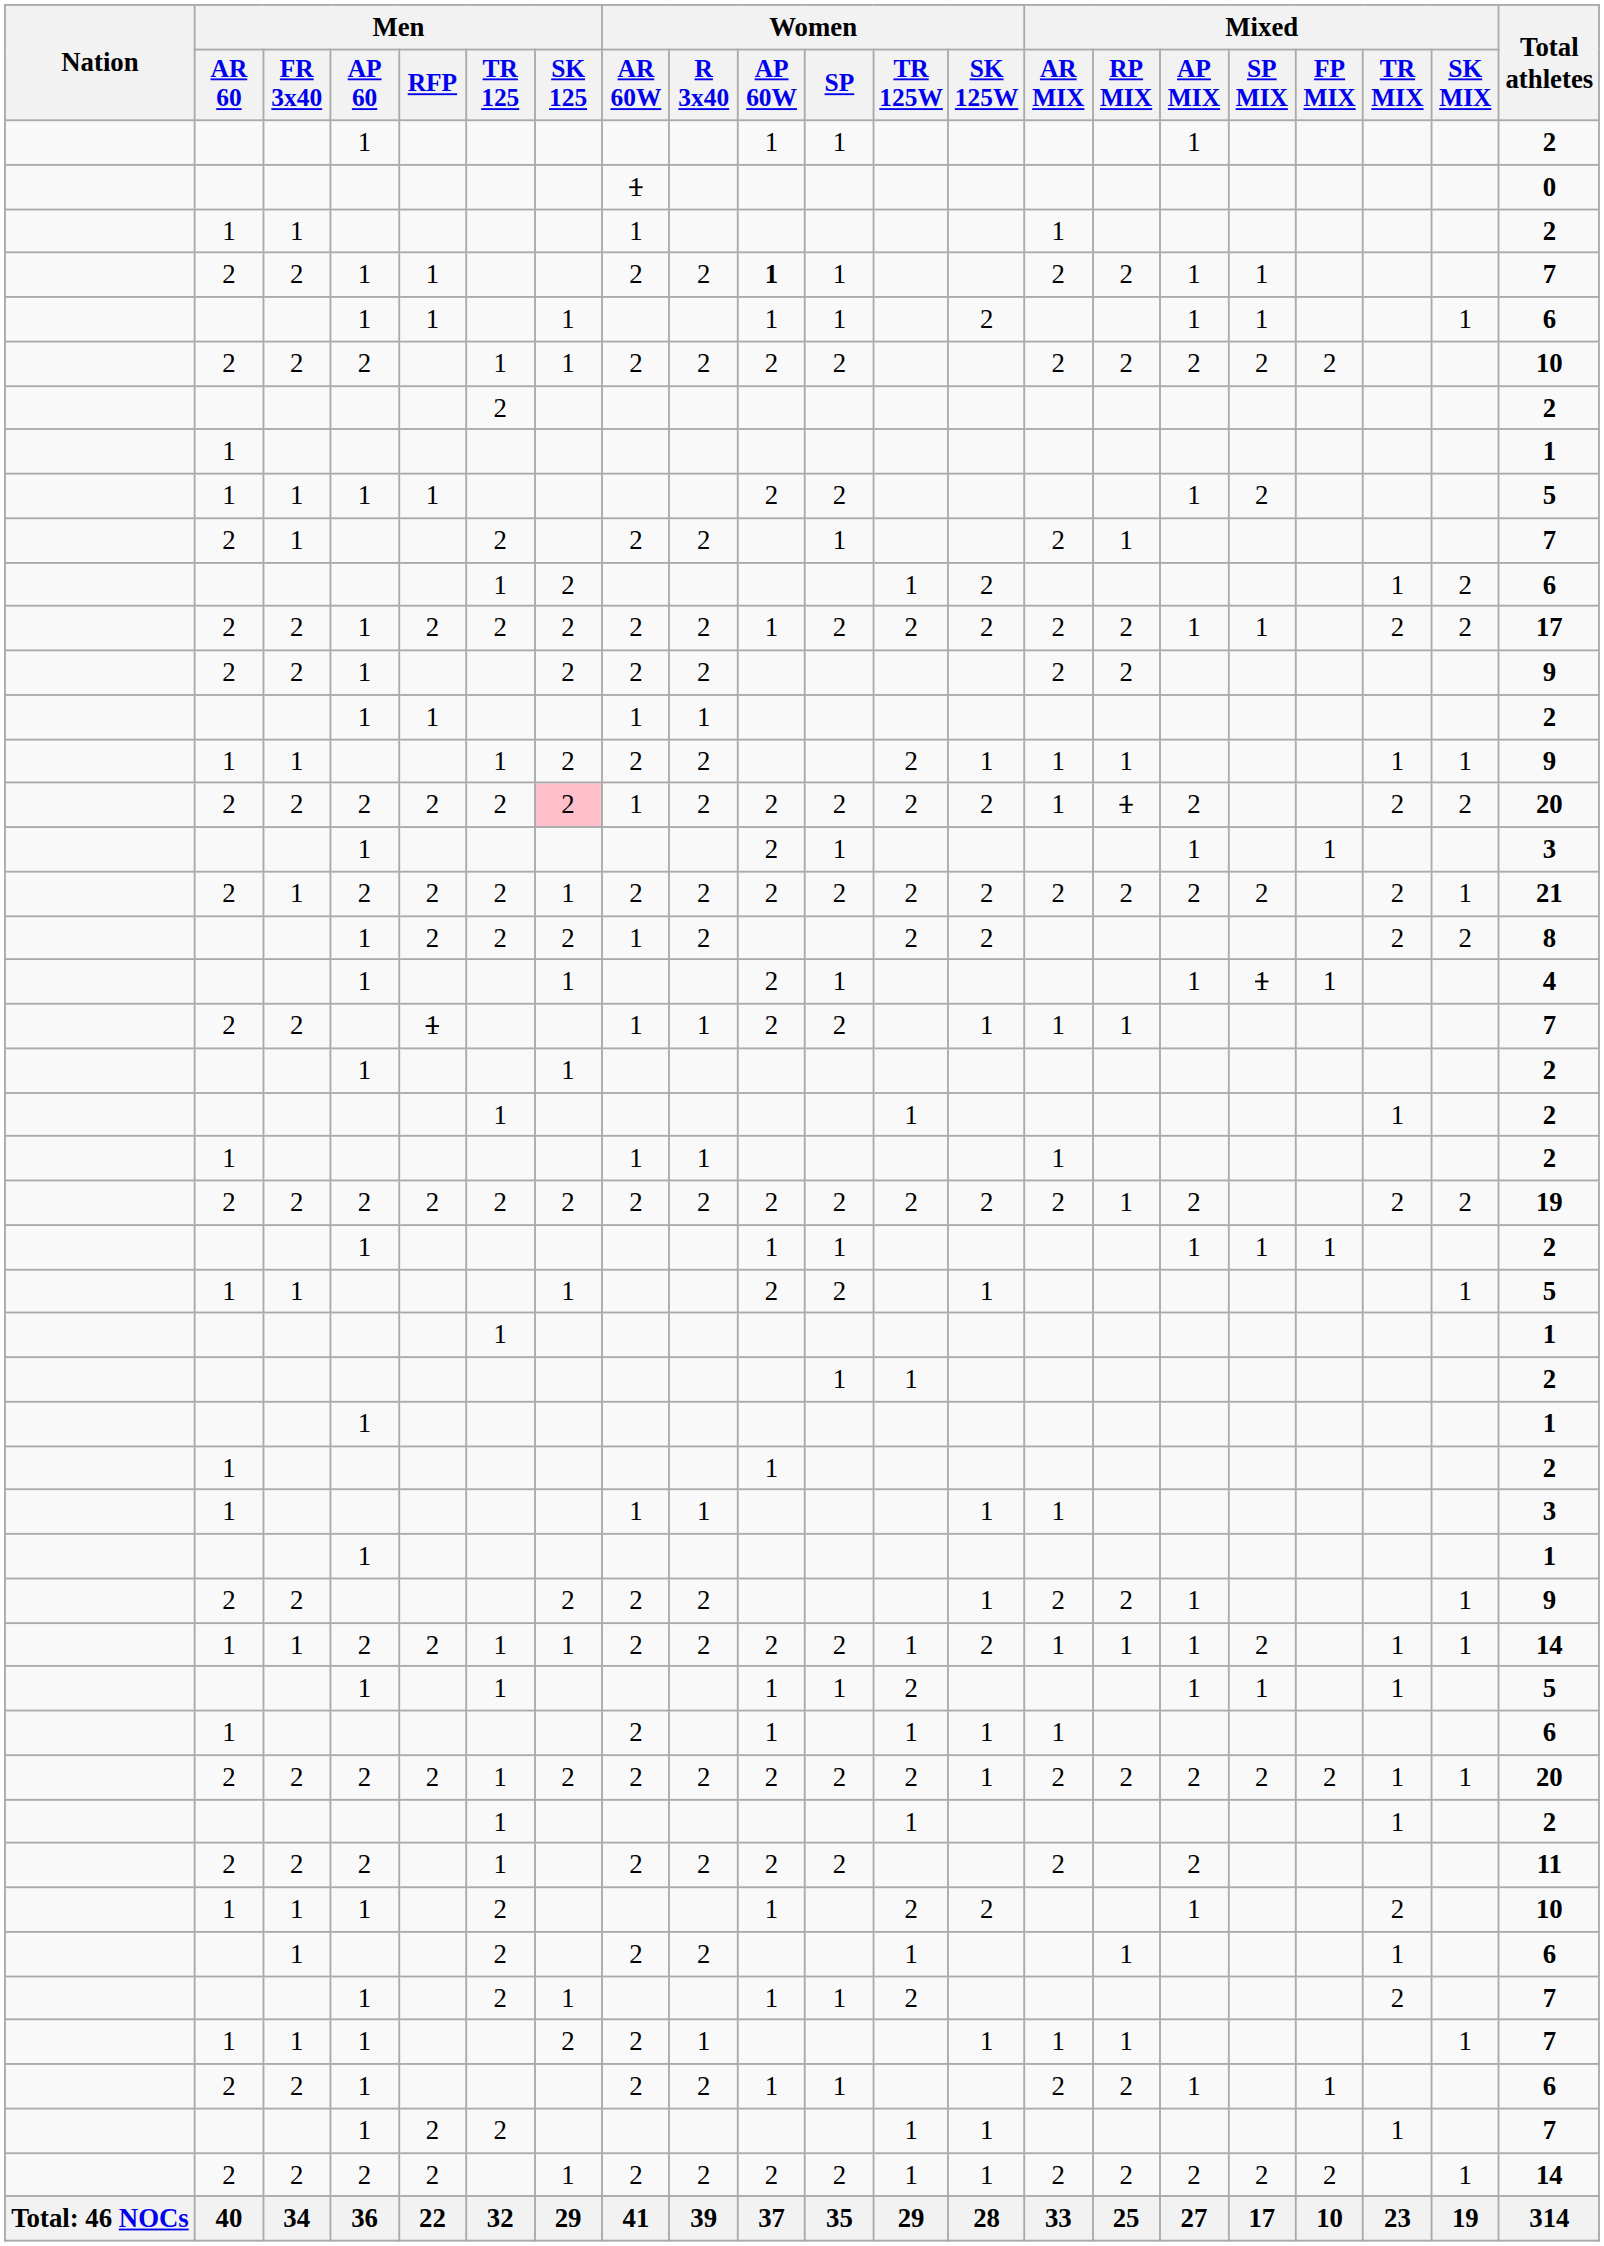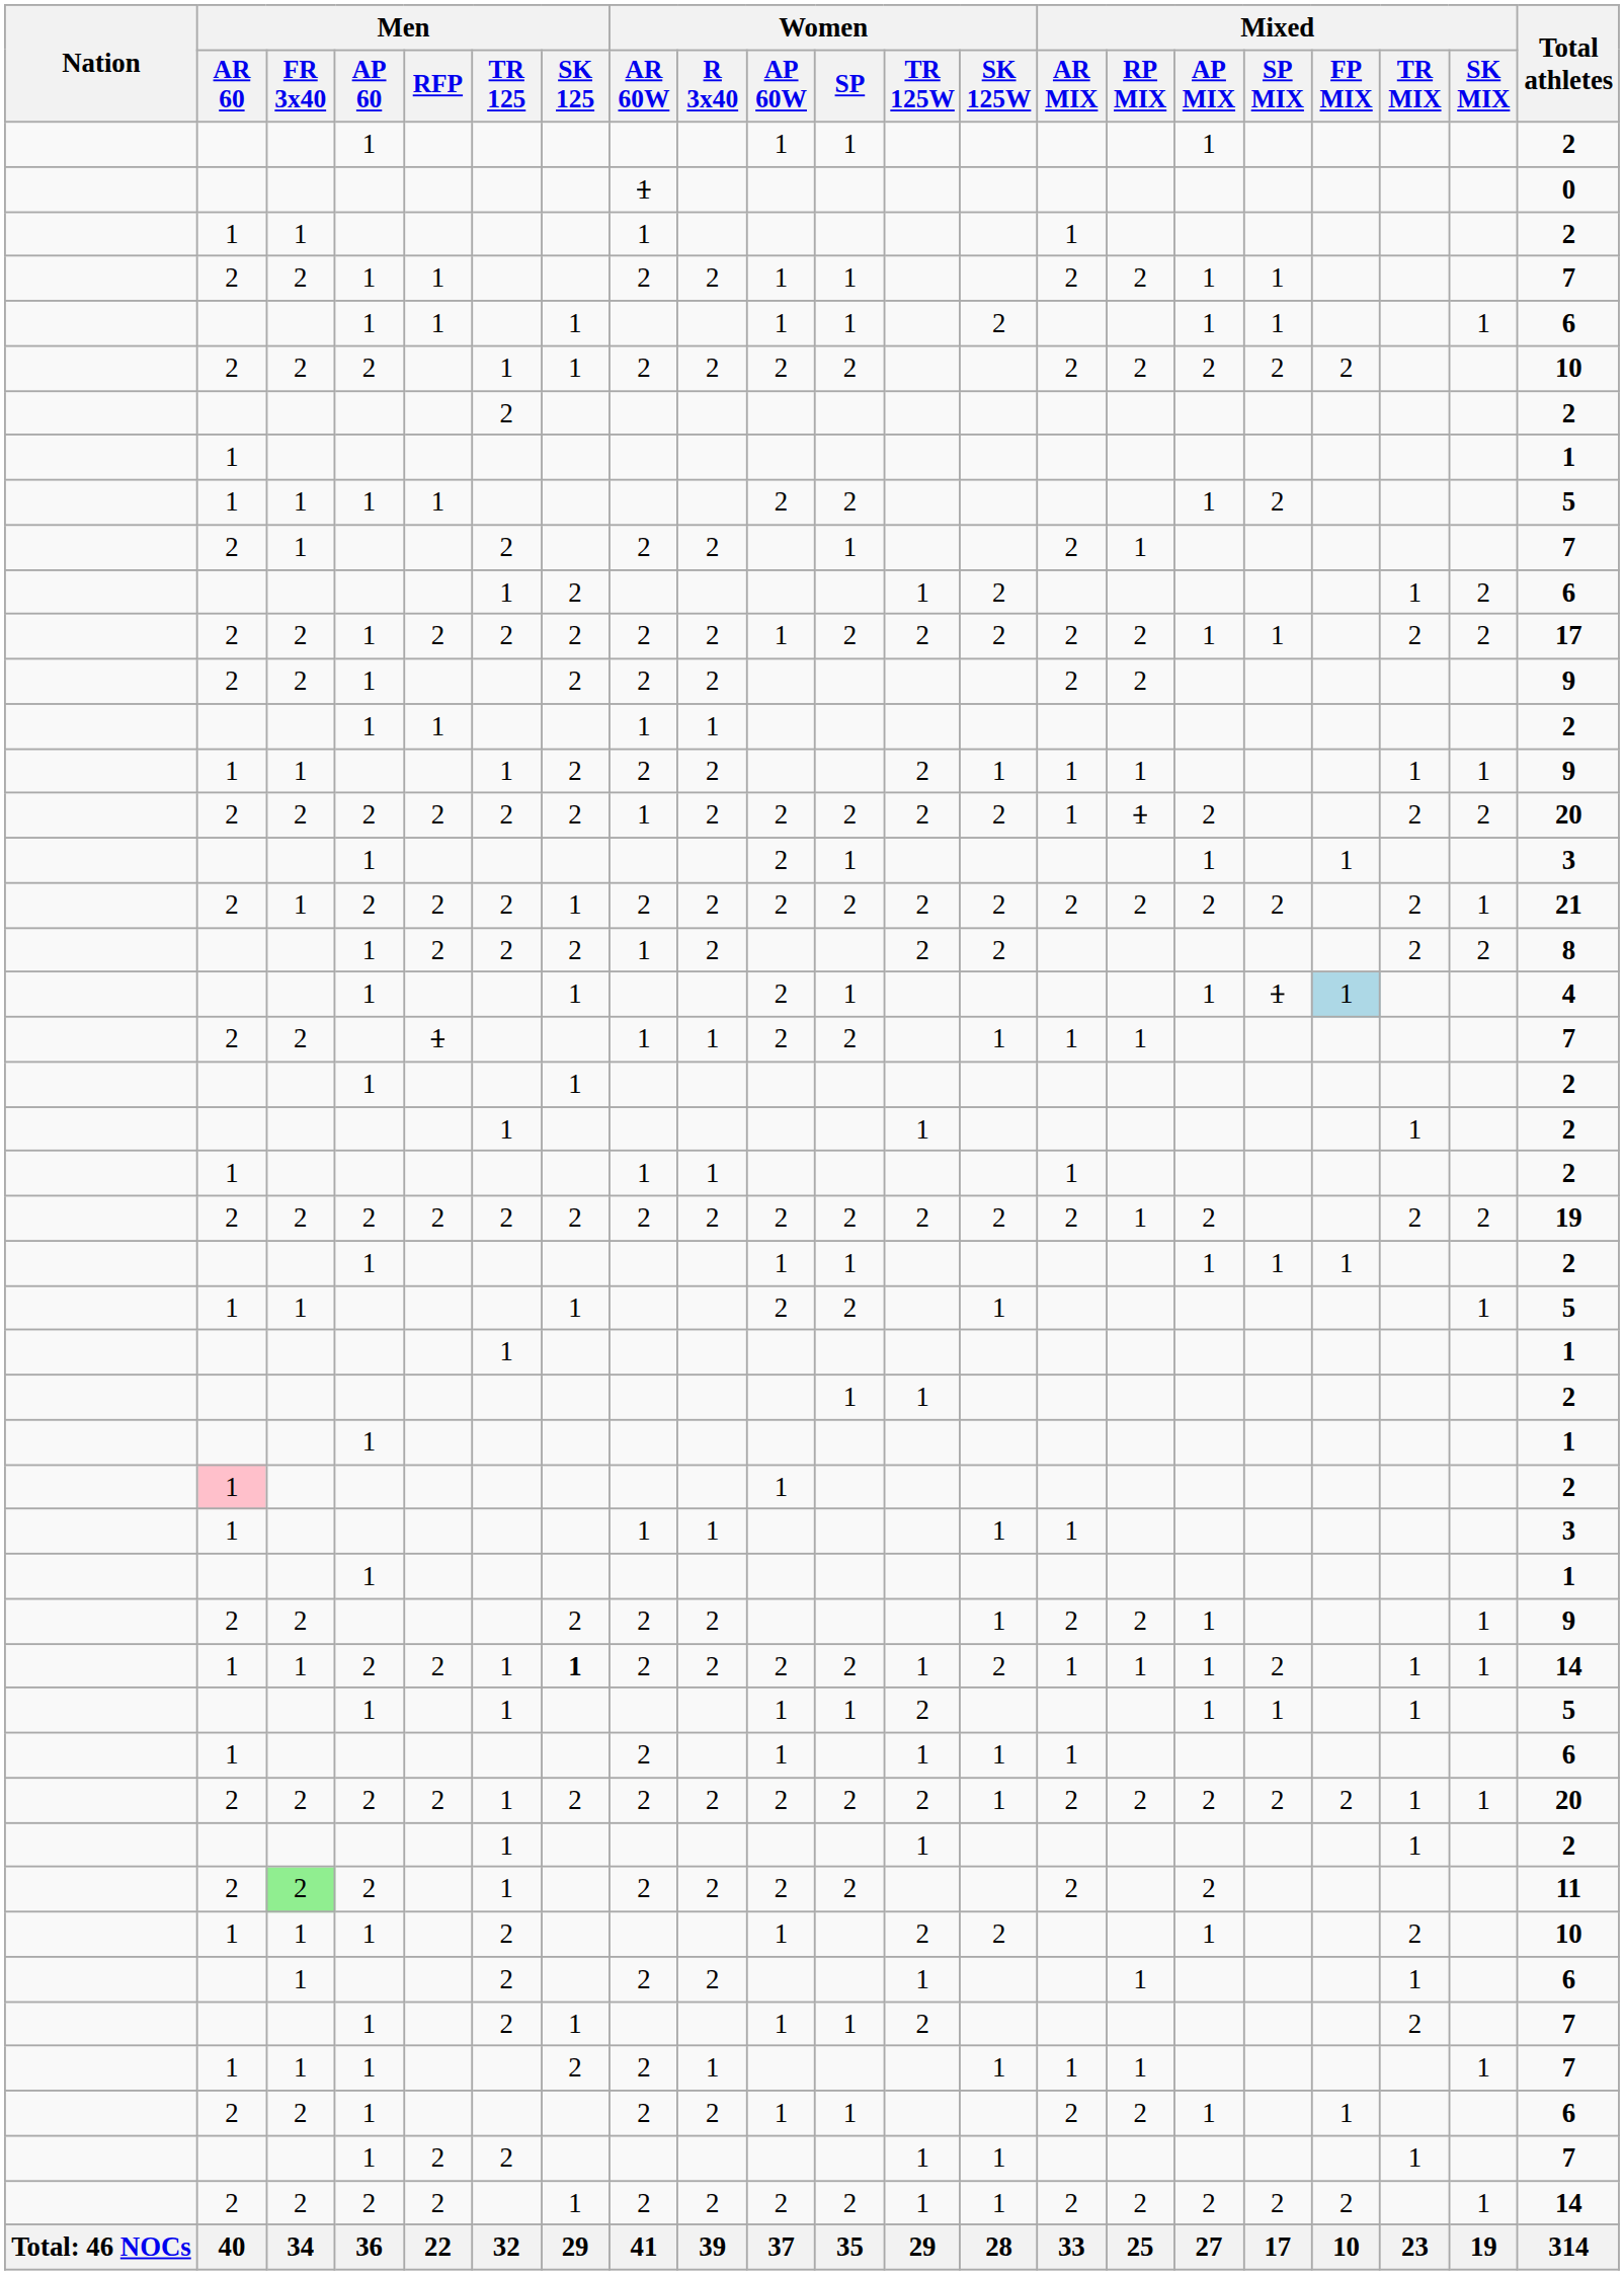row 6 | Women / AP 60W: bold -> normal
row 18 | Men / SK 125: pink background -> no background
row 22 | Mixed / FP MIX: no background -> lightblue background
row 33 | Men / AR 60: no background -> pink background
row 37 | Men / SK 125: normal -> bold
row 42 | Men / FR 3x40: no background -> lightgreen background
